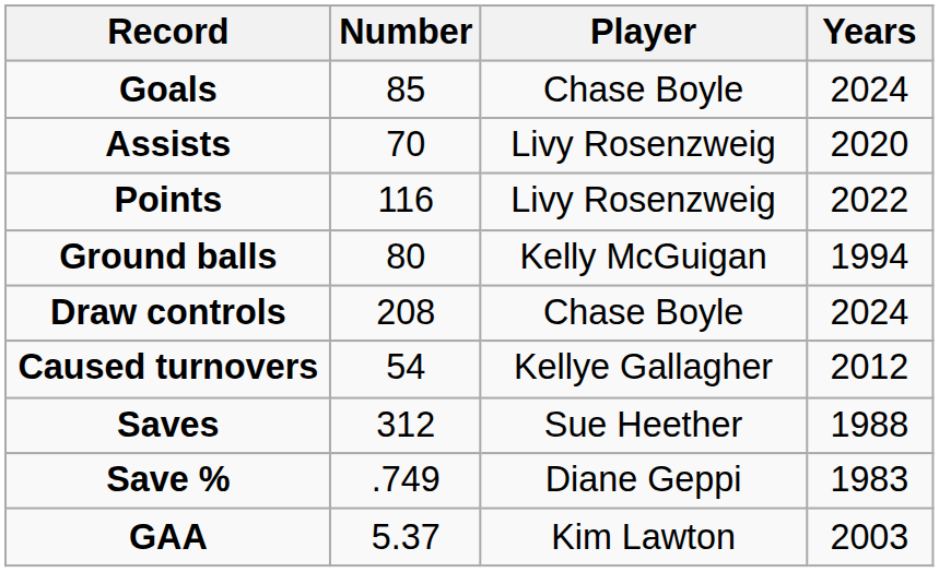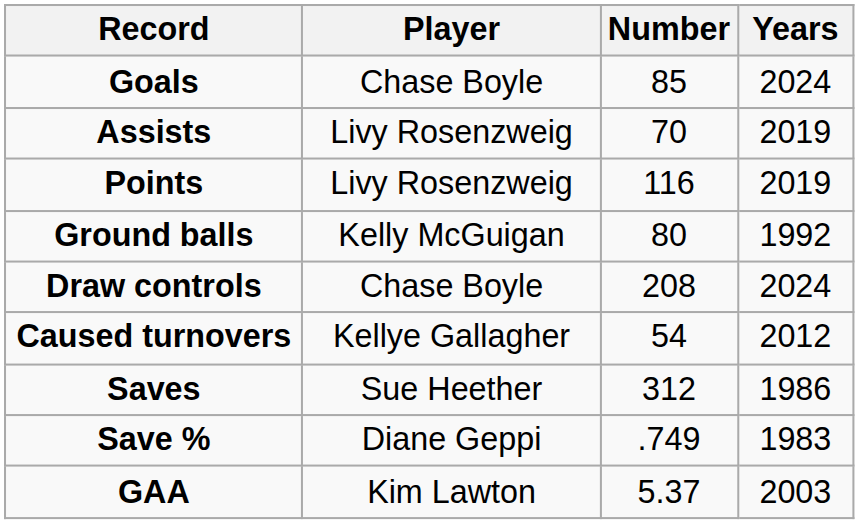columns swapped: Number <-> Player
Assists | Years: 2020 -> 2019
Points | Years: 2022 -> 2019
Ground balls | Years: 1994 -> 1992
Saves | Years: 1988 -> 1986
